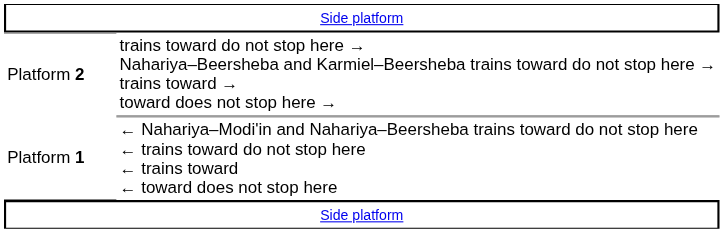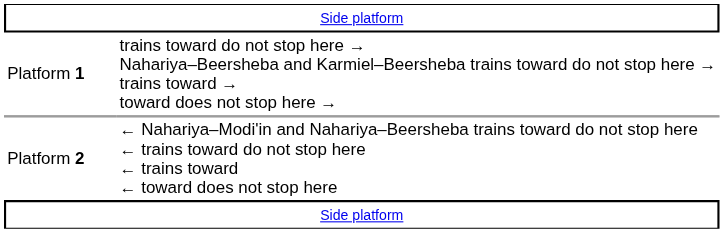row 2 | column 1: Platform 2 -> Platform 1
row 3 | column 1: Platform 1 -> Platform 2
